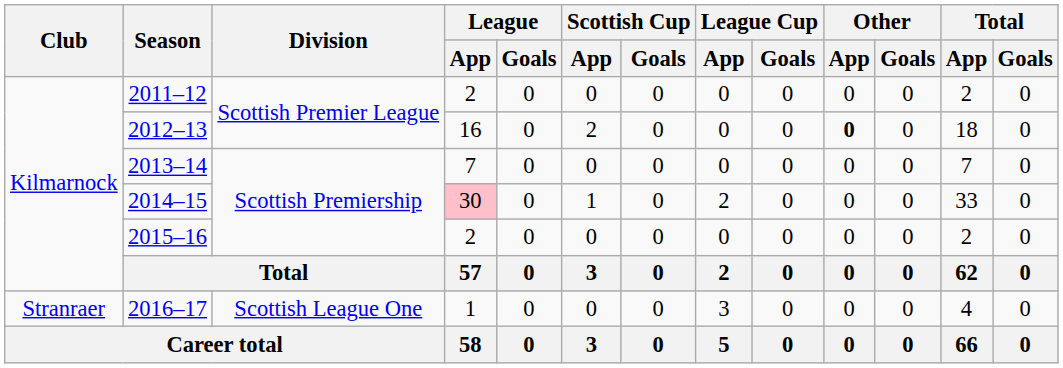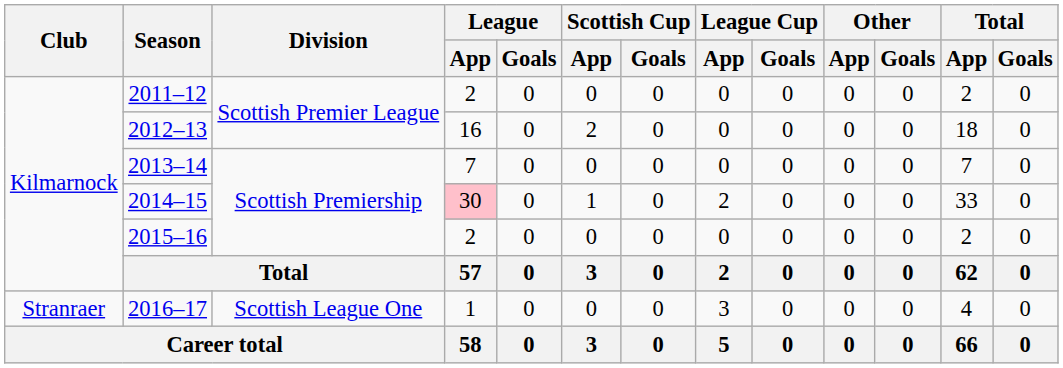2012–13 | Other / App: bold -> normal
